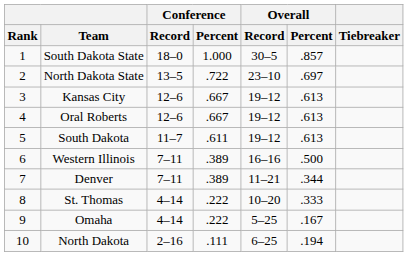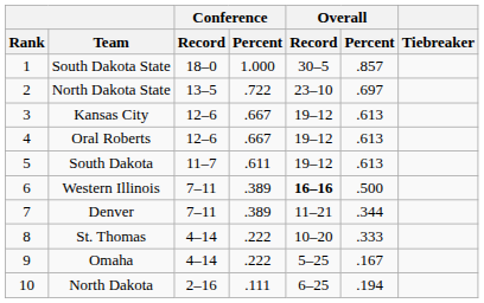Western Illinois | Overall / Record: normal -> bold
